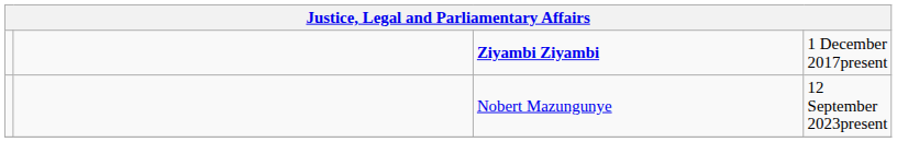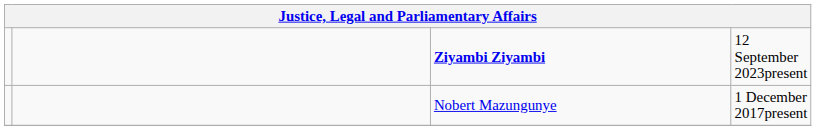Ziyambi Ziyambi | column 4: 1 December 2017present -> 12 September 2023present
Nobert Mazungunye | column 4: 12 September 2023present -> 1 December 2017present
